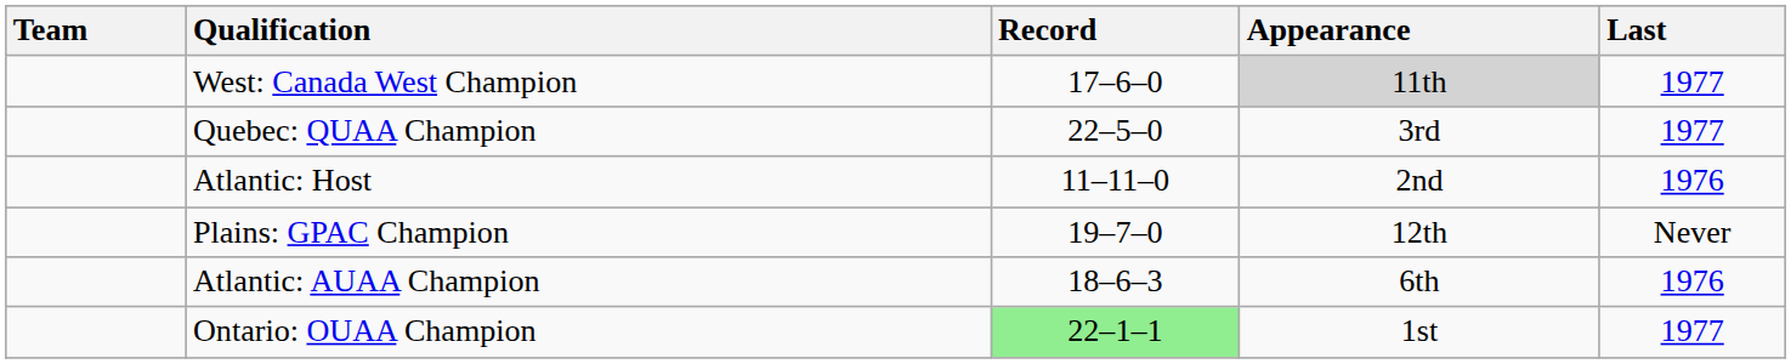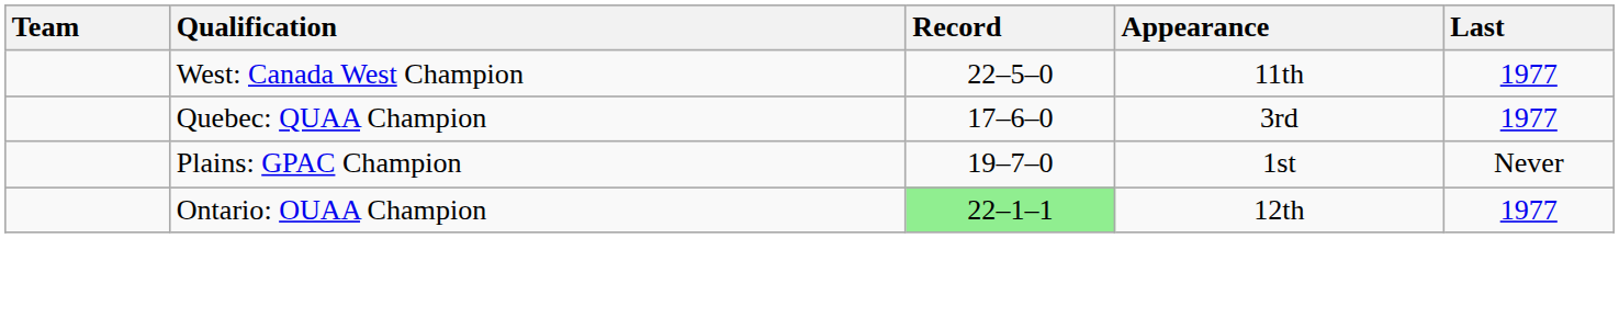West: Canada West Champion | Record: 17–6–0 -> 22–5–0
West: Canada West Champion | Appearance: lightgrey background -> no background
Quebec: QUAA Champion | Record: 22–5–0 -> 17–6–0
- row: Atlantic: Host | 11–11–0 | 2nd | 1976
Plains: GPAC Champion | Appearance: 12th -> 1st
- row: Atlantic: AUAA Champion | 18–6–3 | 6th | 1976
Ontario: OUAA Champion | Appearance: 1st -> 12th
